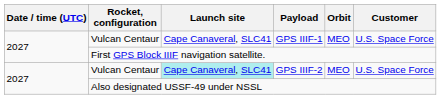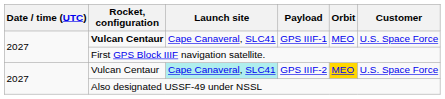GPS IIIF-1 | Rocket, configuration: normal -> bold
GPS IIIF-2 | Orbit: no background -> gold background
